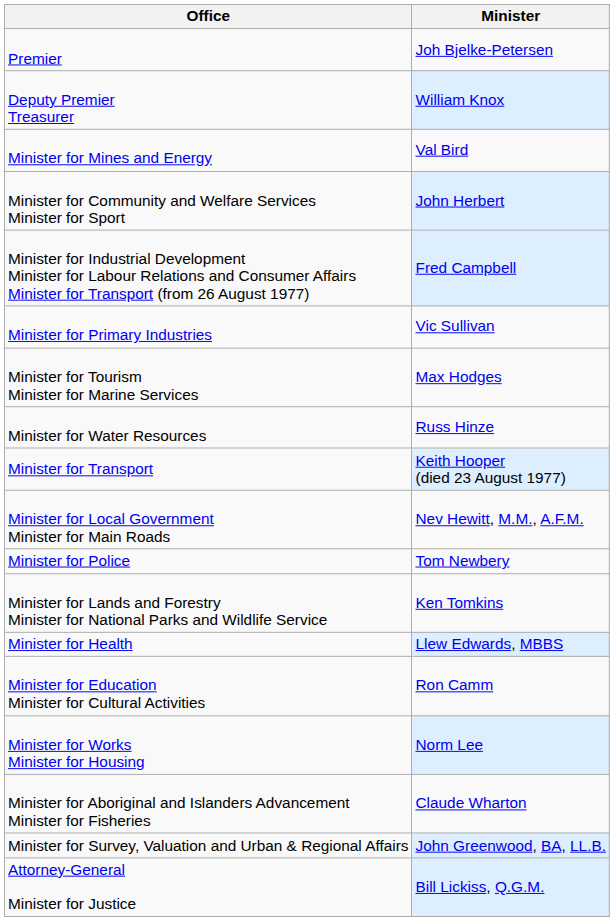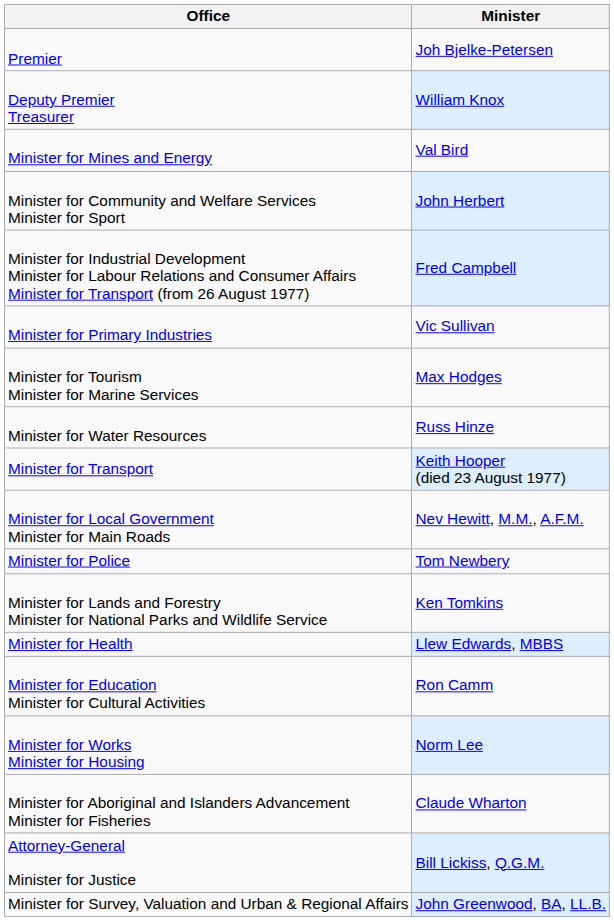rows swapped: Attorney-General Minister for Justice <-> Minister for Survey, Valuation and Urban & Regional Affairs
